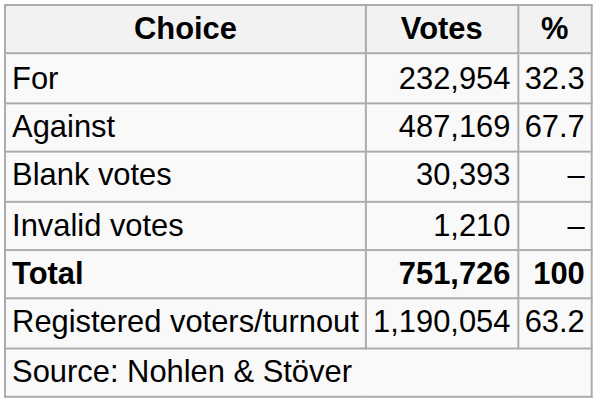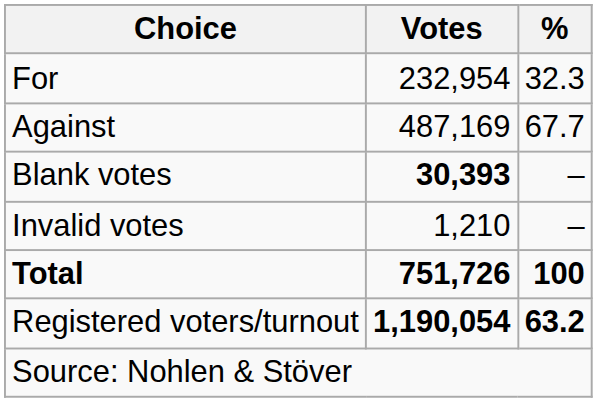Blank votes | Votes: normal -> bold
Registered voters/turnout | Votes: normal -> bold
Registered voters/turnout | %: normal -> bold
